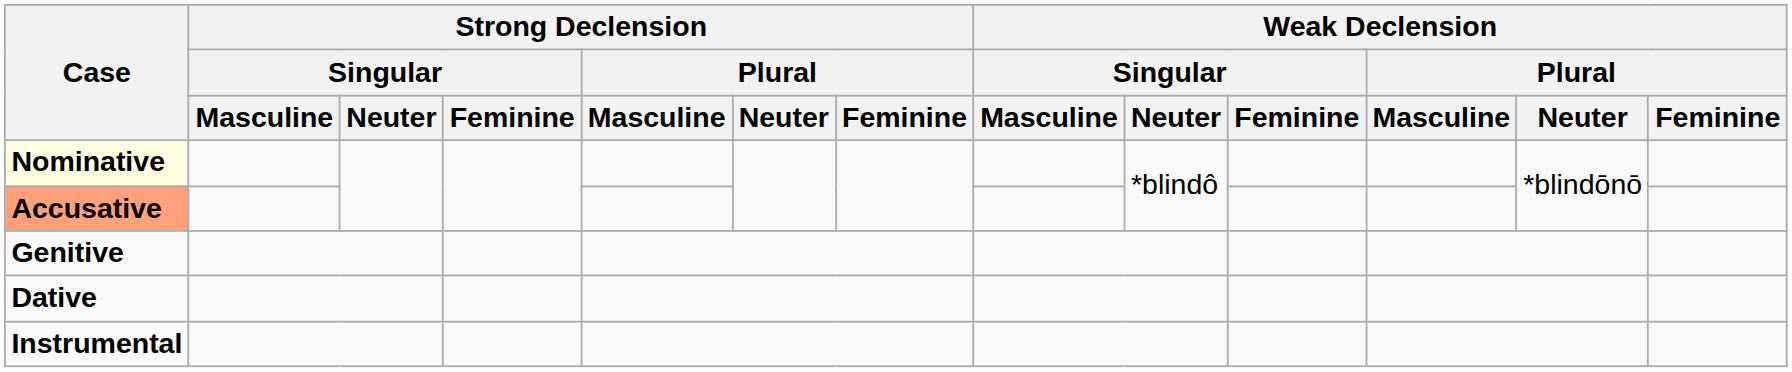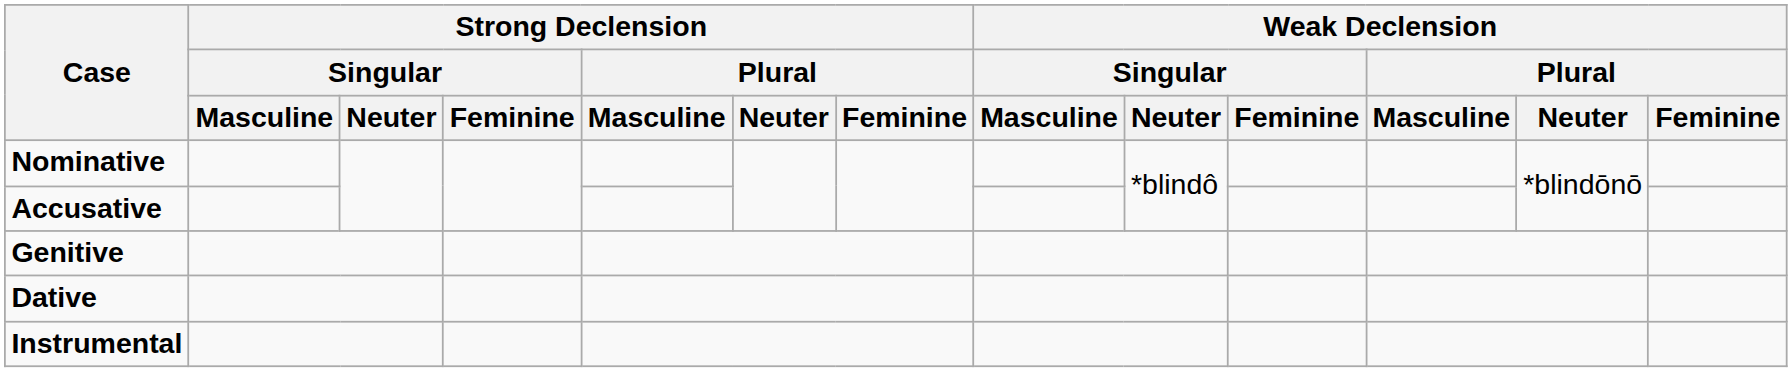Nominative | Case: lightyellow background -> no background
Accusative | Case: lightsalmon background -> no background
